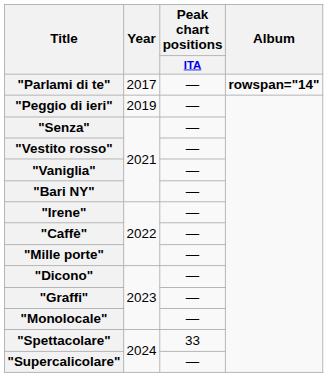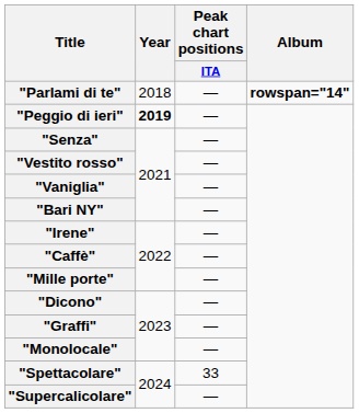"Parlami di te" | Year: 2017 -> 2018
"Peggio di ieri" | Year: normal -> bold
